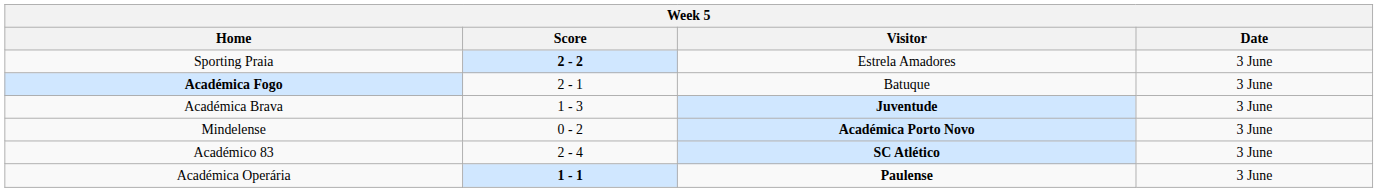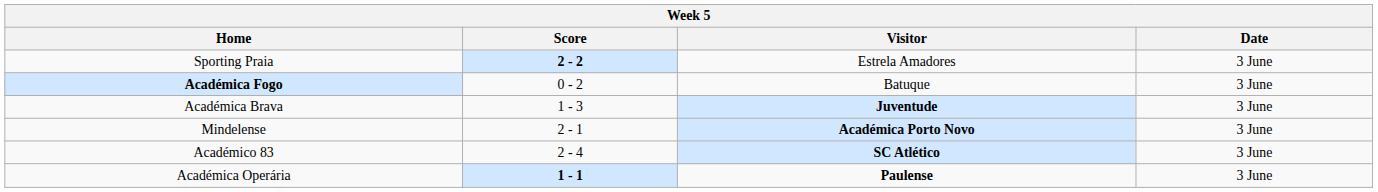Académica Fogo | Score: 2 - 1 -> 0 - 2
Mindelense | Score: 0 - 2 -> 2 - 1
